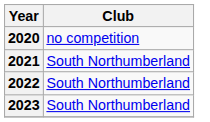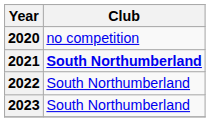2021 | Club: normal -> bold
